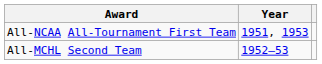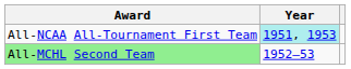row 2 | Year: no background -> paleturquoise background
row 3 | Award: no background -> lightgreen background
